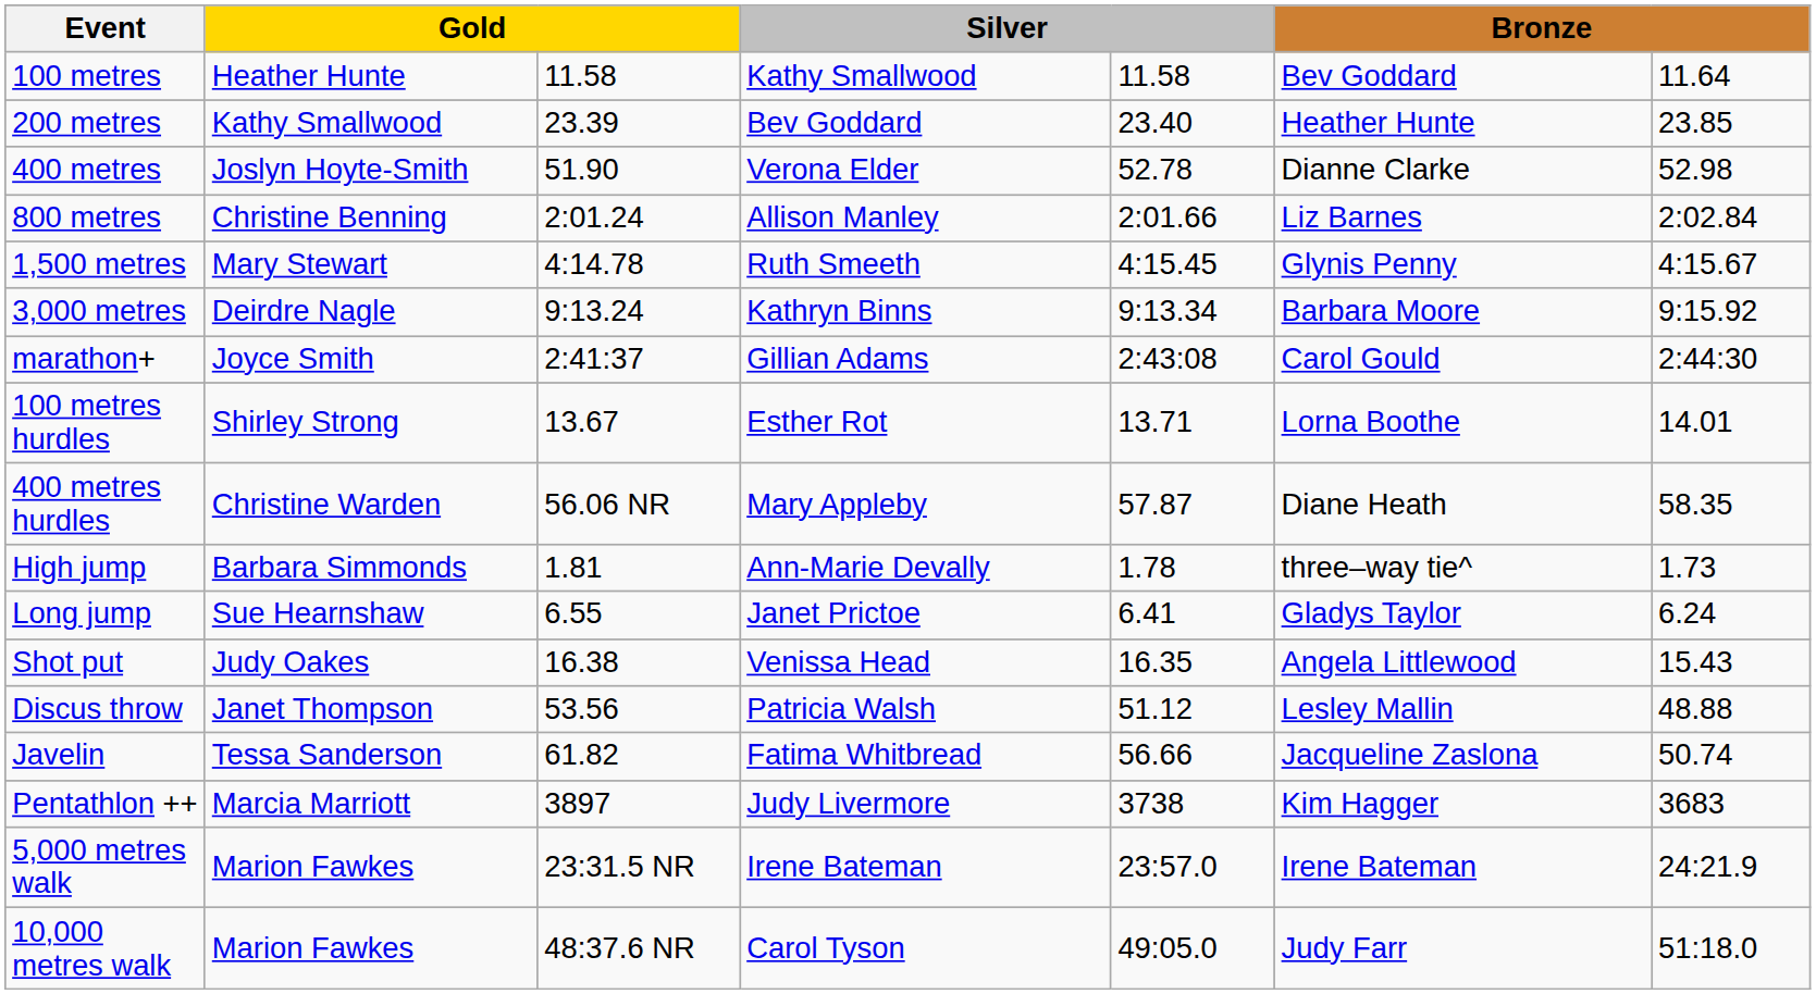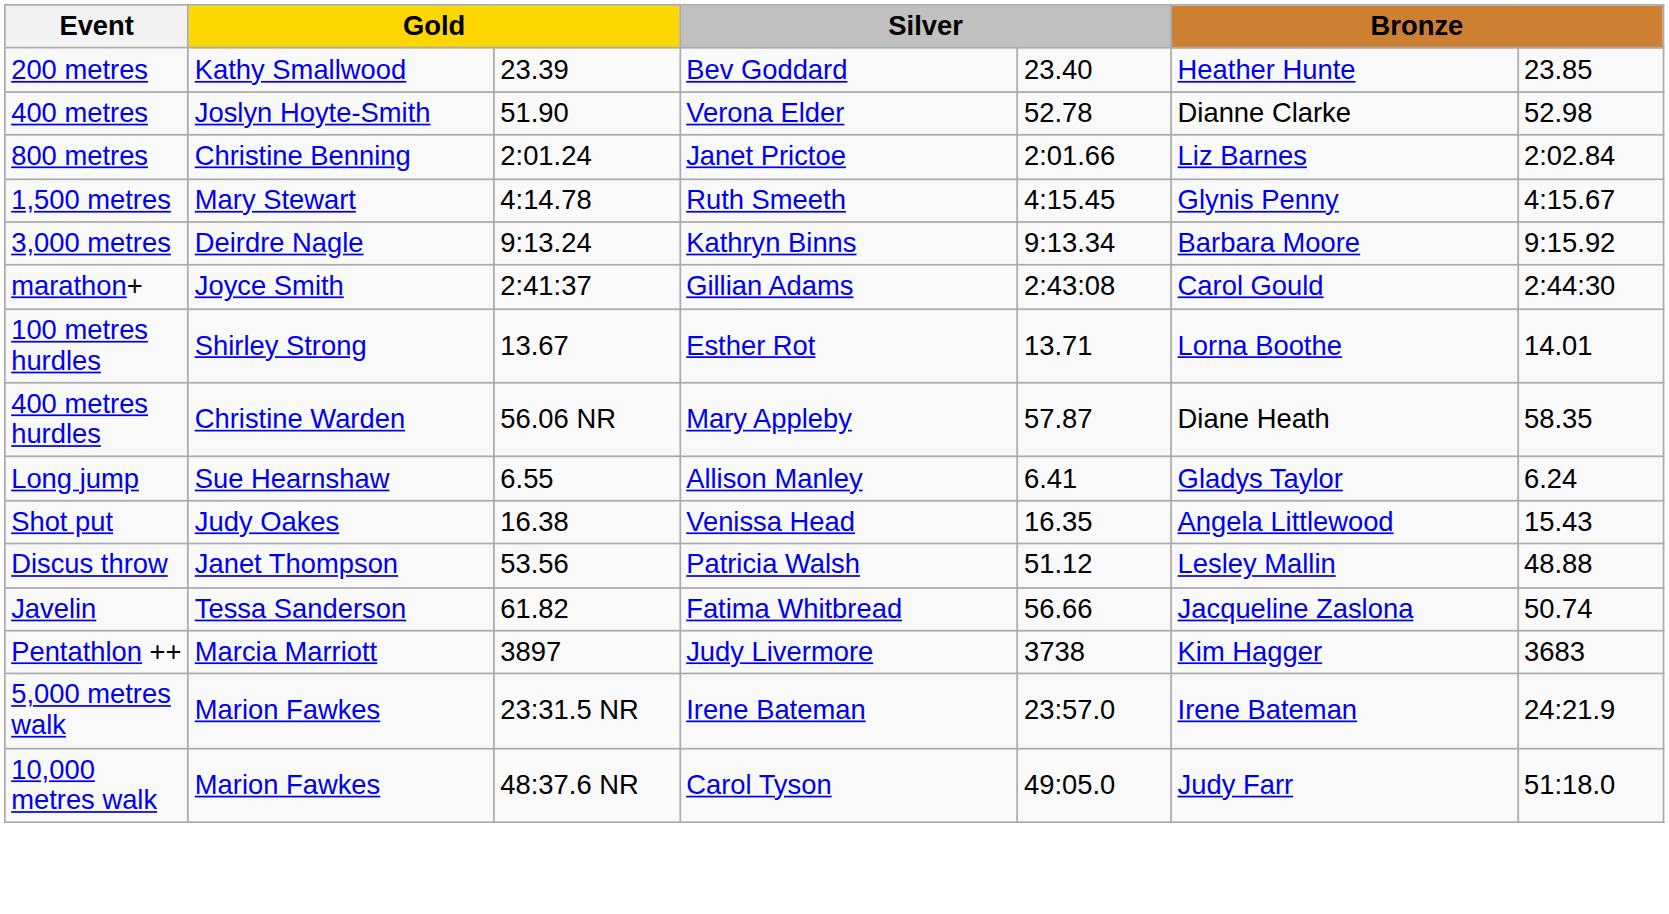- row: 100 metres | Heather Hunte | 11.58 | Kathy Smallwood | 11.58 | Bev Goddard | 11.64
800 metres | column 4: Allison Manley -> Janet Prictoe
- row: High jump | Barbara Simmonds | 1.81 | Ann-Marie Devally | 1.78 | three–way tie^ | 1.73
Long jump | column 4: Janet Prictoe -> Allison Manley
